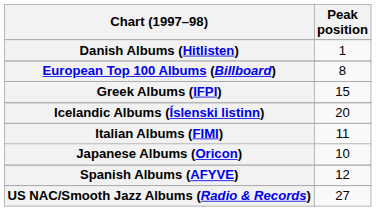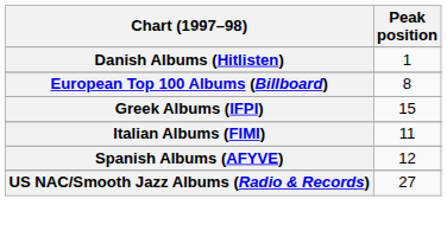- row: Icelandic Albums (Íslenski listinn) | 20
- row: Japanese Albums (Oricon) | 10
